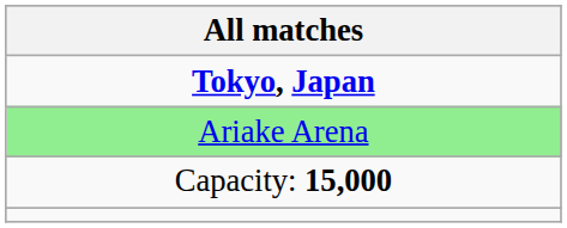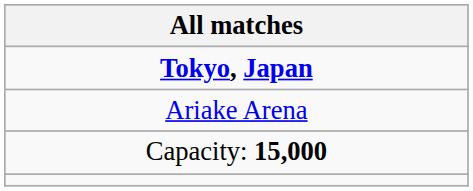row 3 | column 1: lightgreen background -> no background
